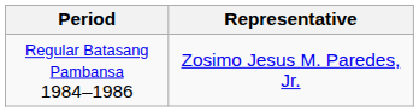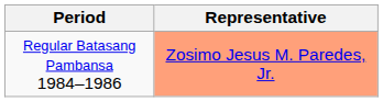Regular Batasang Pambansa 1984–1986 | Representative: no background -> lightsalmon background
